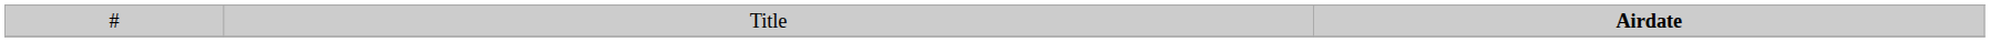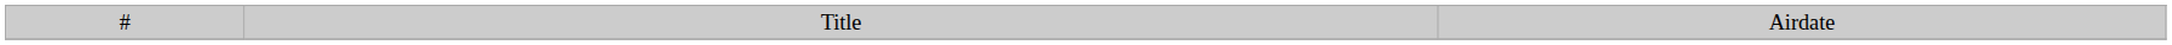Title | column 3: bold -> normal
